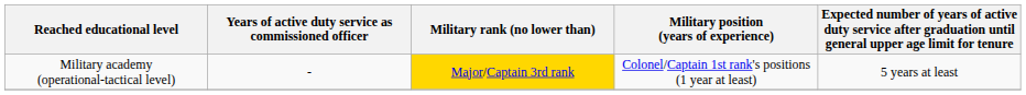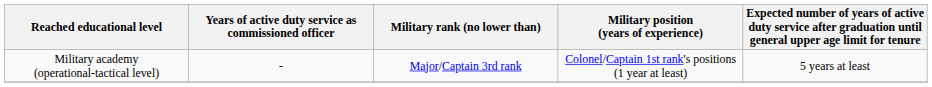Military academy (operational-tactical level) | Military rank (no lower than): gold background -> no background
